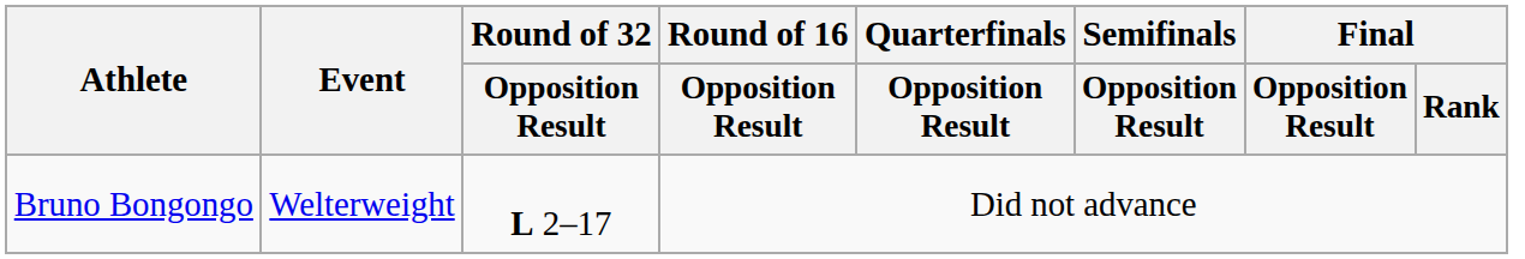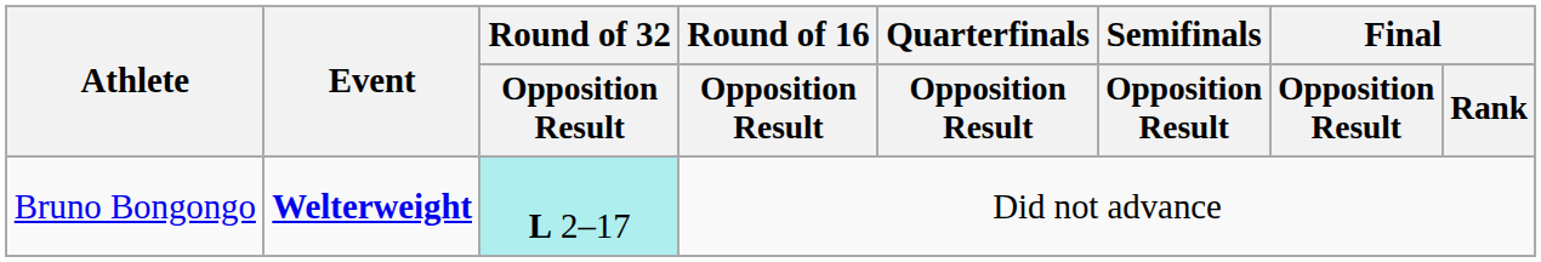Bruno Bongongo | Event: normal -> bold
Bruno Bongongo | Round of 32 / Opposition Result: no background -> paleturquoise background
